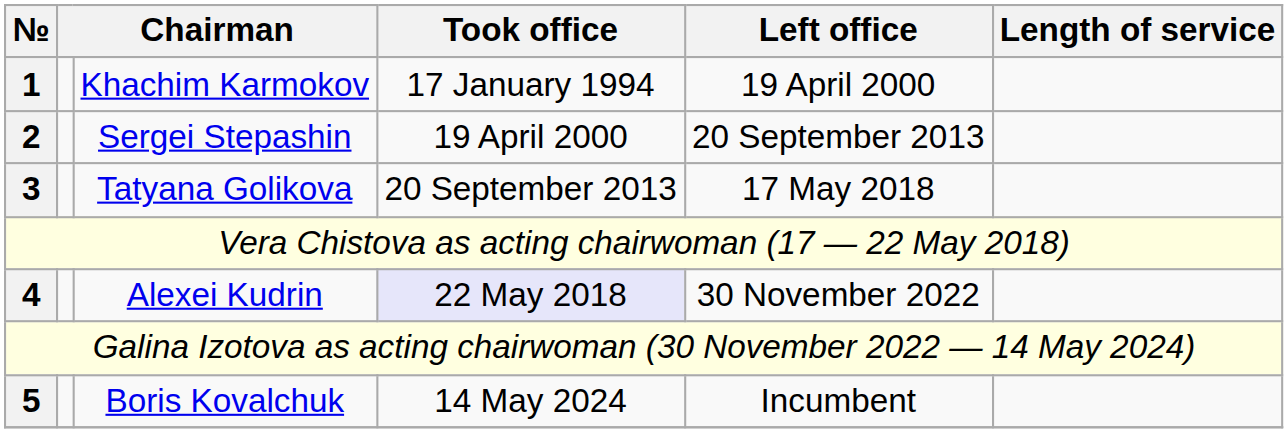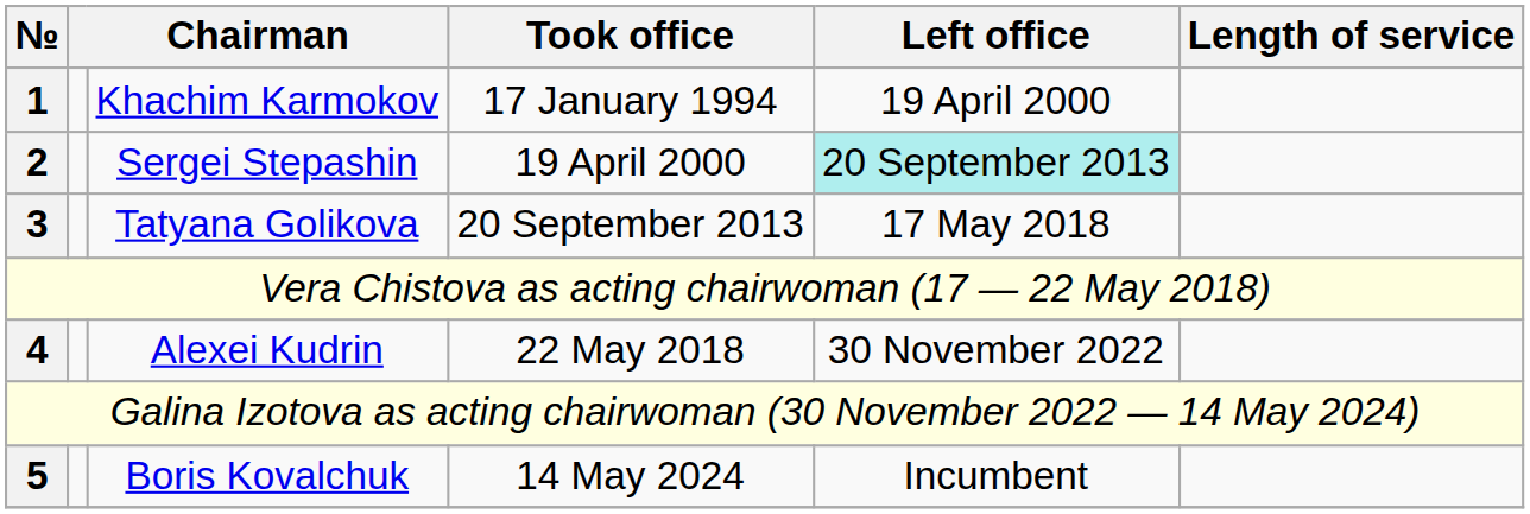Sergei Stepashin | Left office: no background -> paleturquoise background
Alexei Kudrin | Took office: lavender background -> no background
